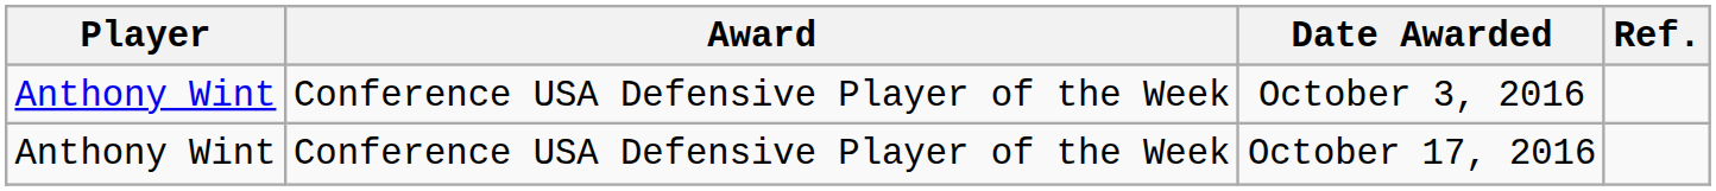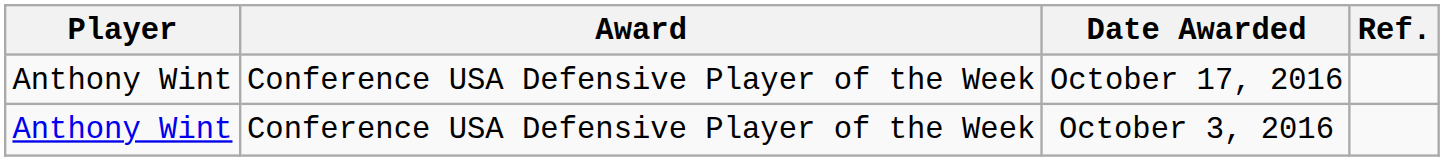rows swapped: October 3, 2016 <-> October 17, 2016
